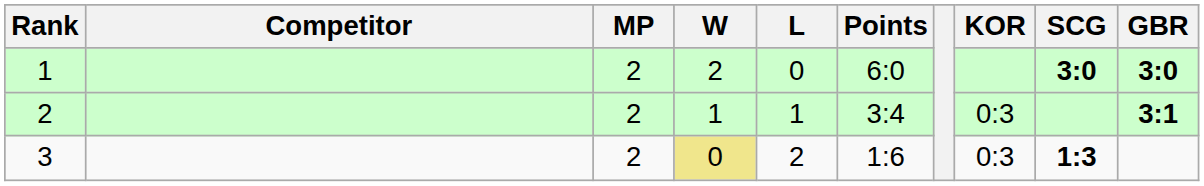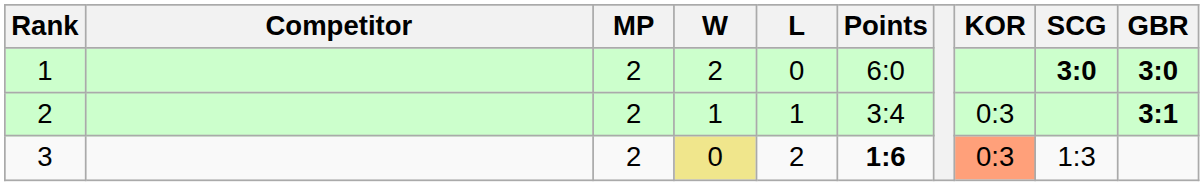3 | Points: normal -> bold
3 | KOR: no background -> lightsalmon background
3 | SCG: bold -> normal
